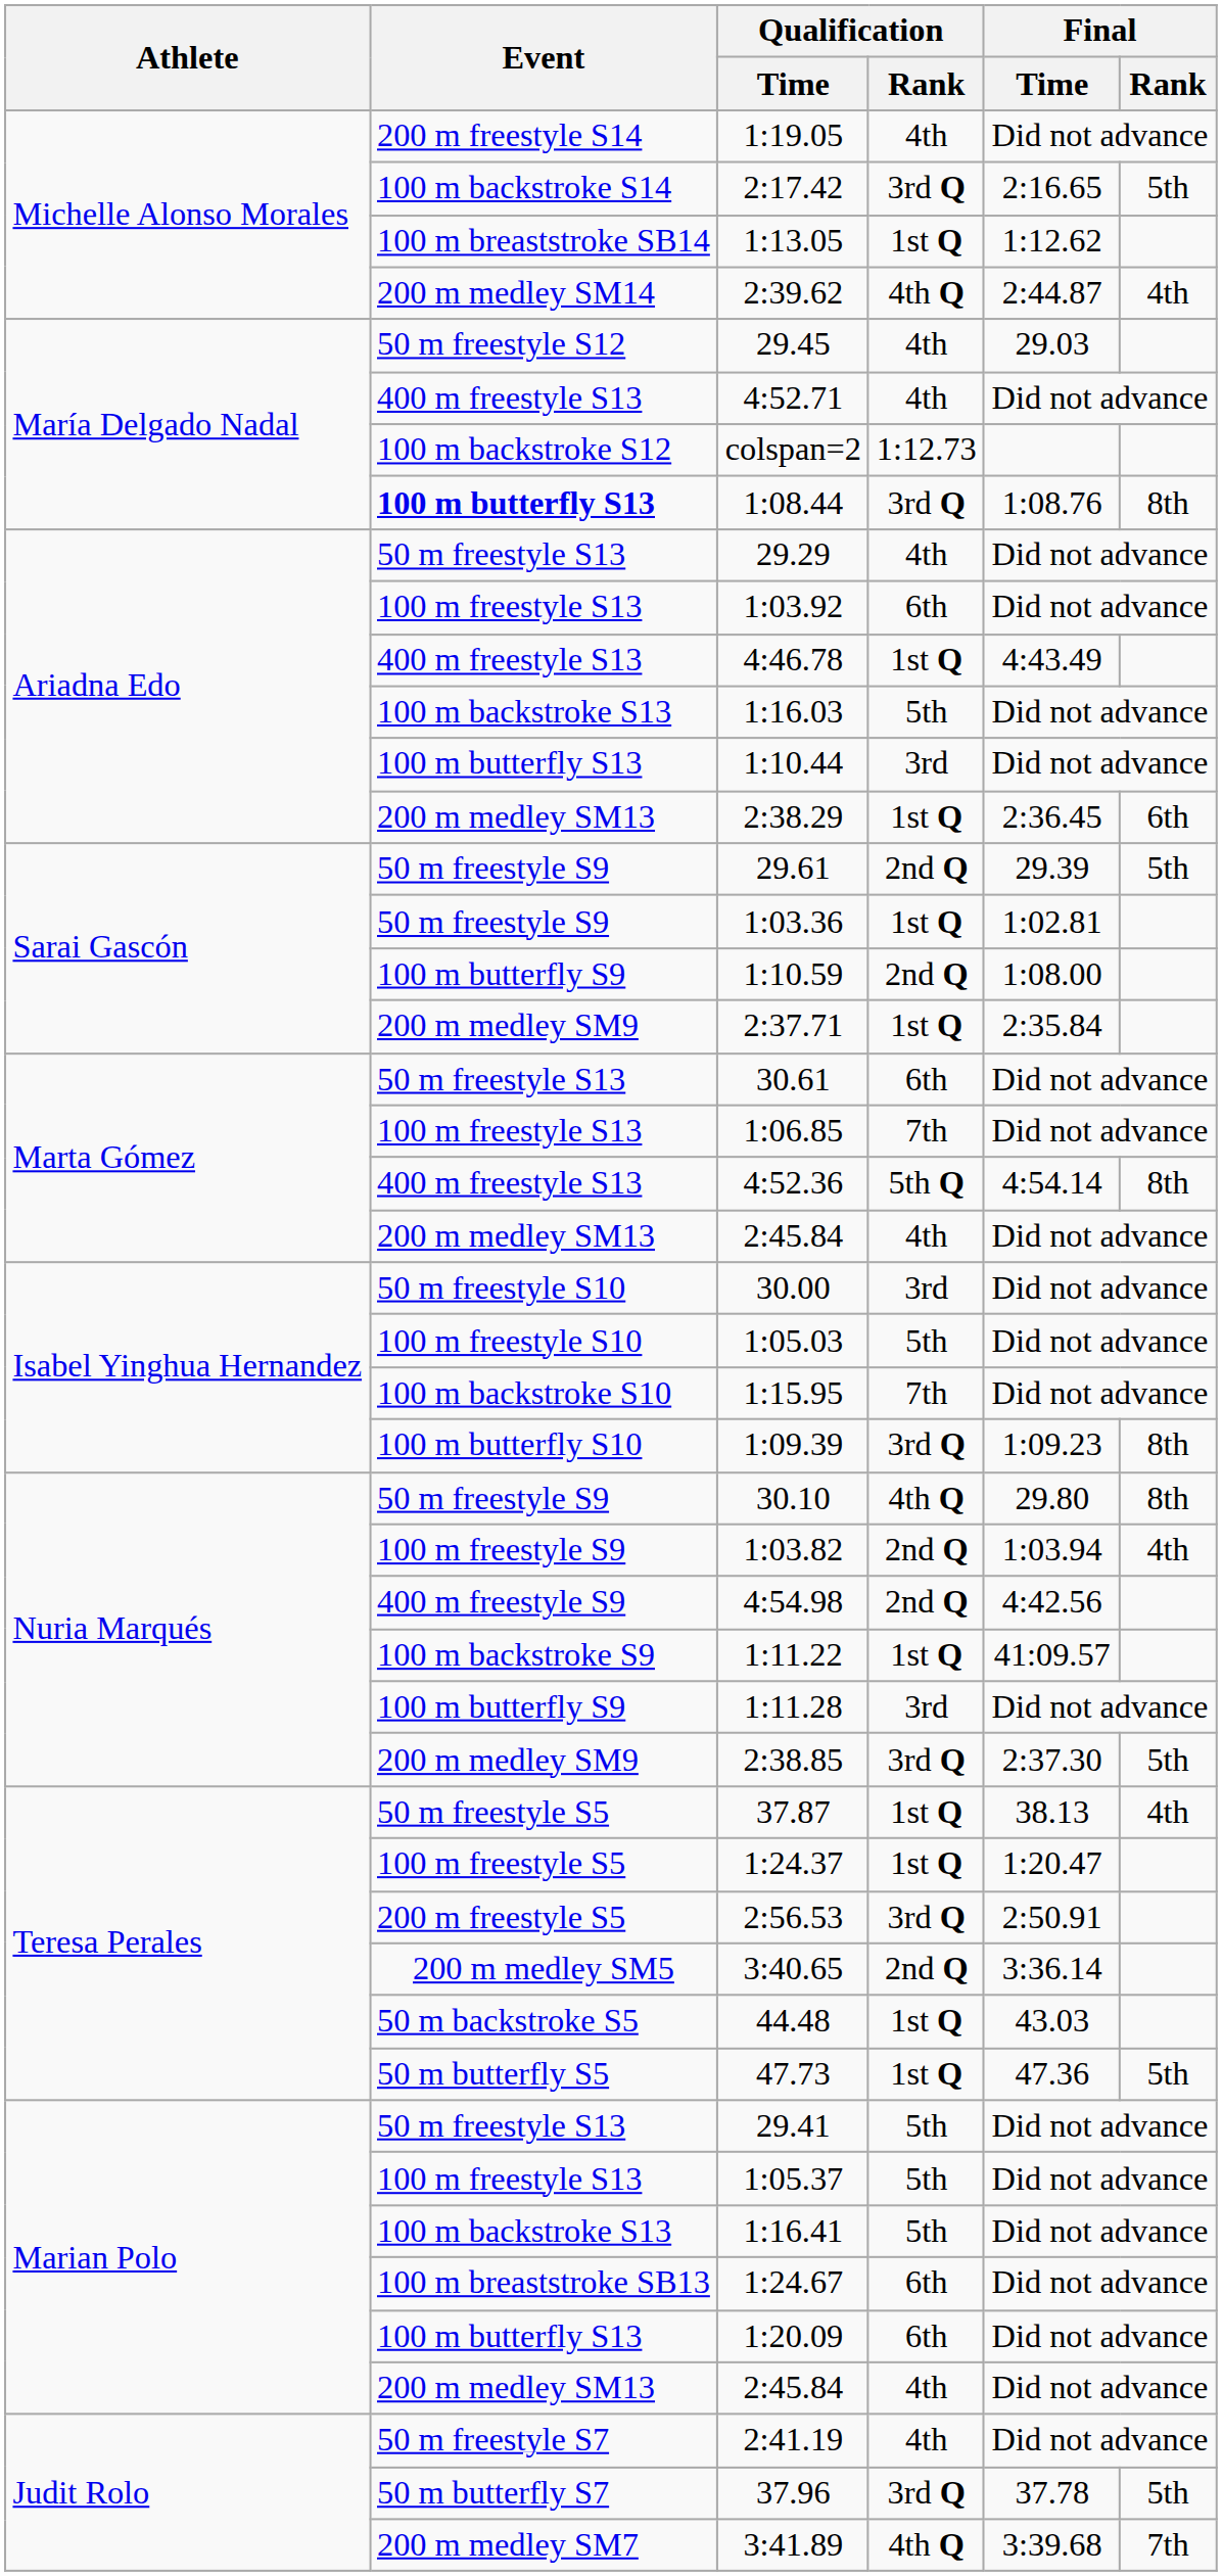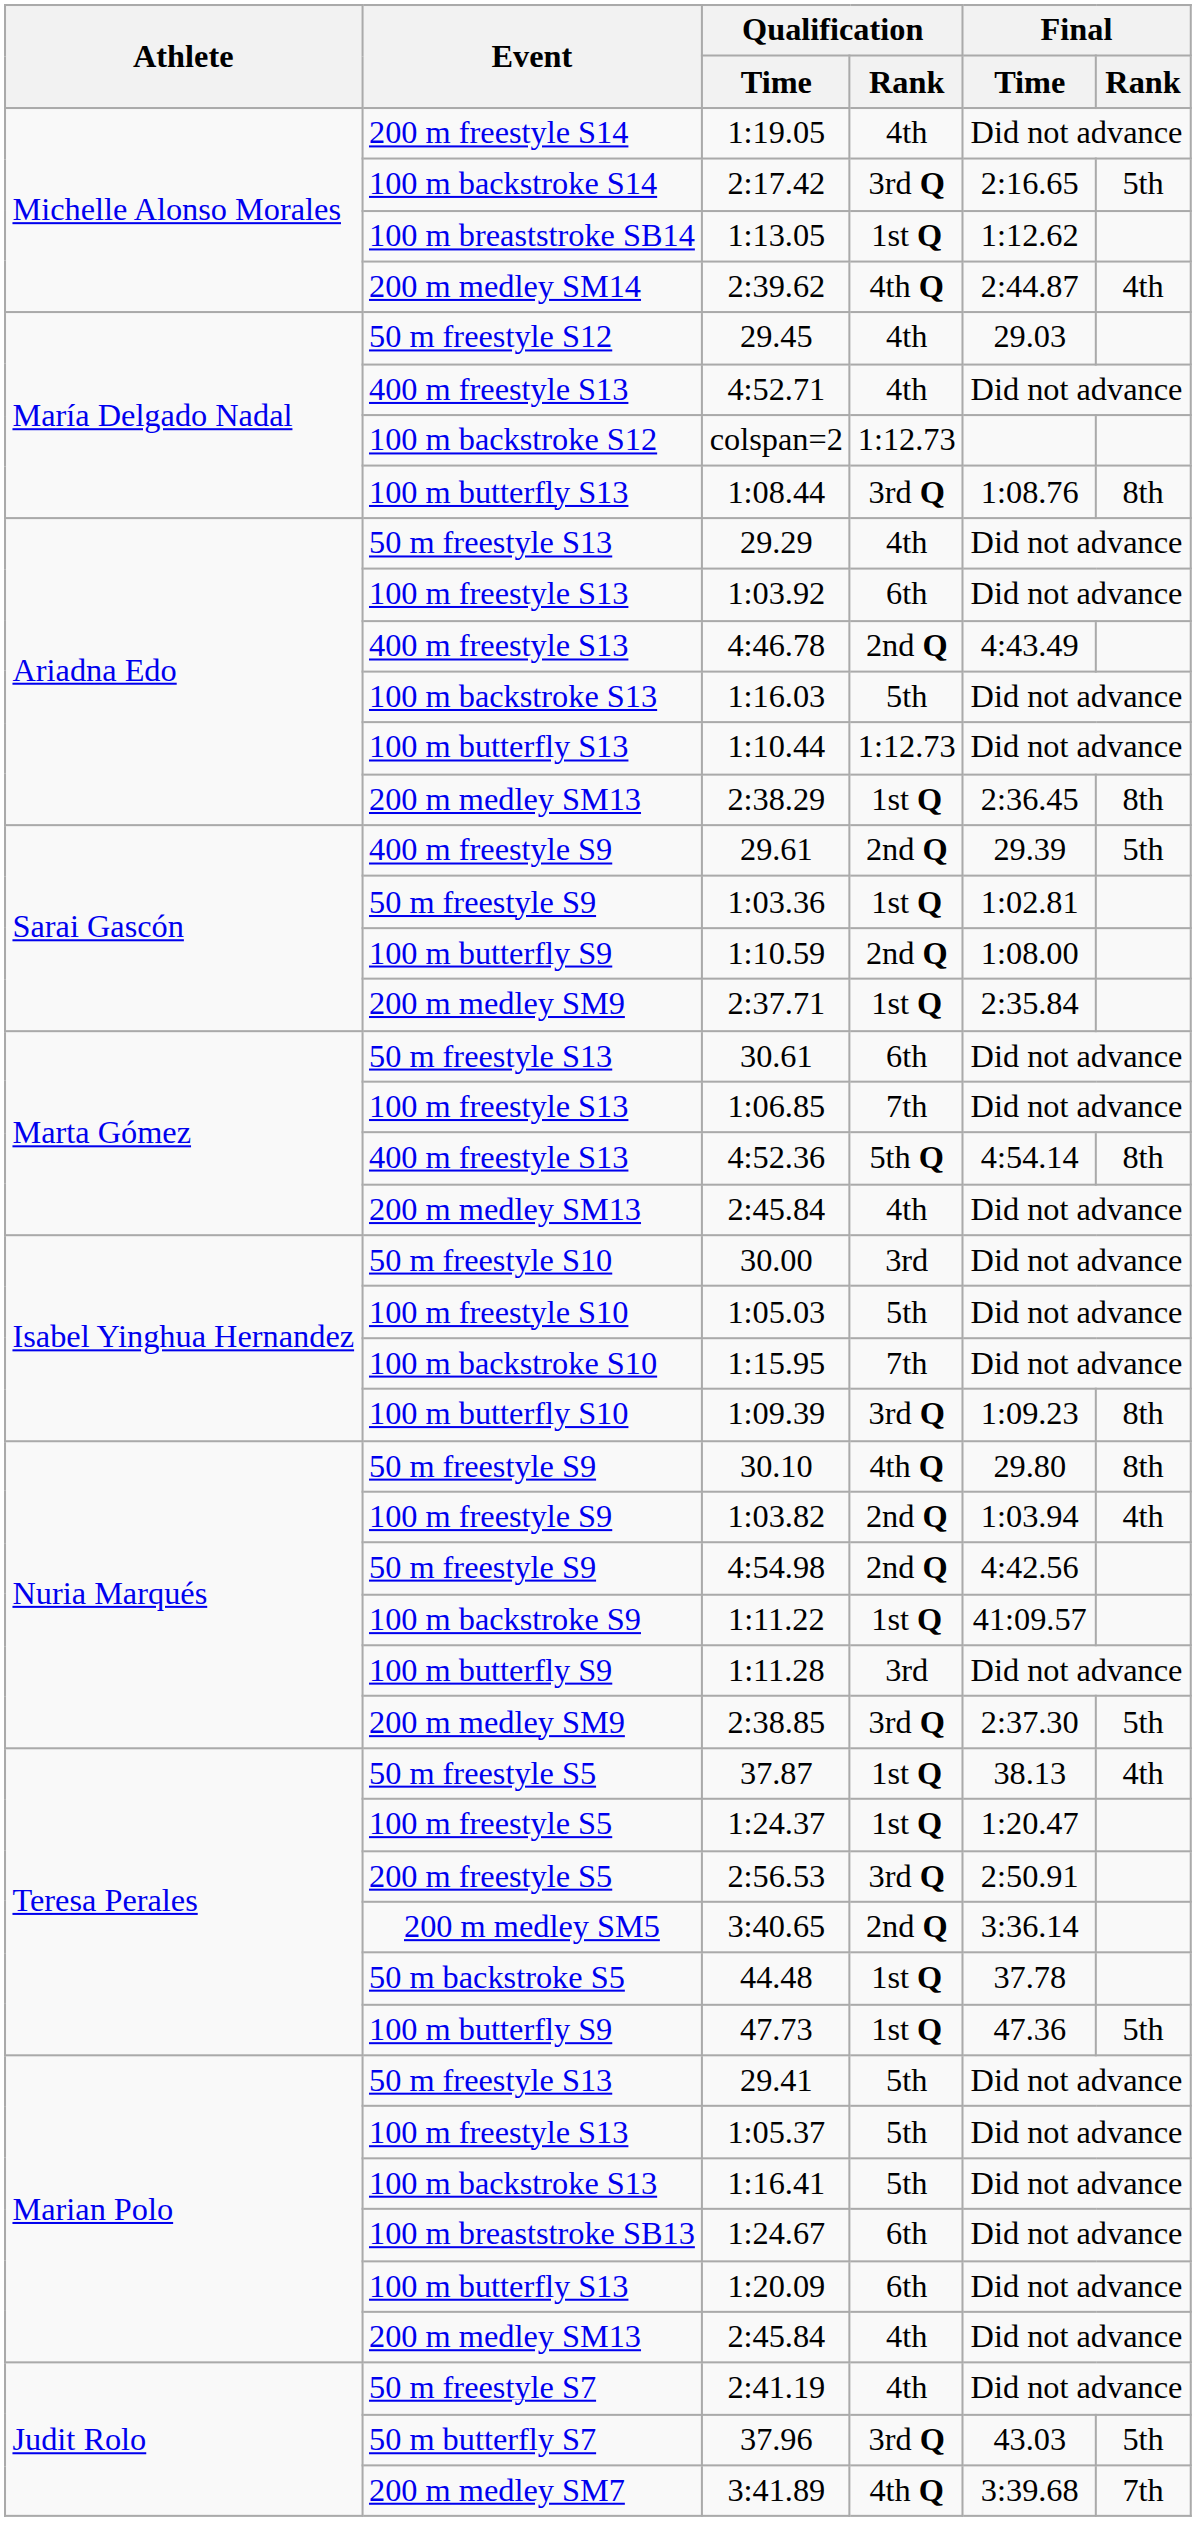1:08.44 | Event: bold -> normal
4:46.78 | Qualification / Rank: 1st Q -> 2nd Q
1:10.44 | Qualification / Rank: 3rd -> 1:12.73
2:38.29 | Final / Rank: 6th -> 8th
29.61 | Event: 50 m freestyle S9 -> 400 m freestyle S9
4:54.98 | Event: 400 m freestyle S9 -> 50 m freestyle S9
44.48 | Final / Time: 43.03 -> 37.78
47.73 | Event: 50 m butterfly S5 -> 100 m butterfly S9
37.96 | Final / Time: 37.78 -> 43.03
